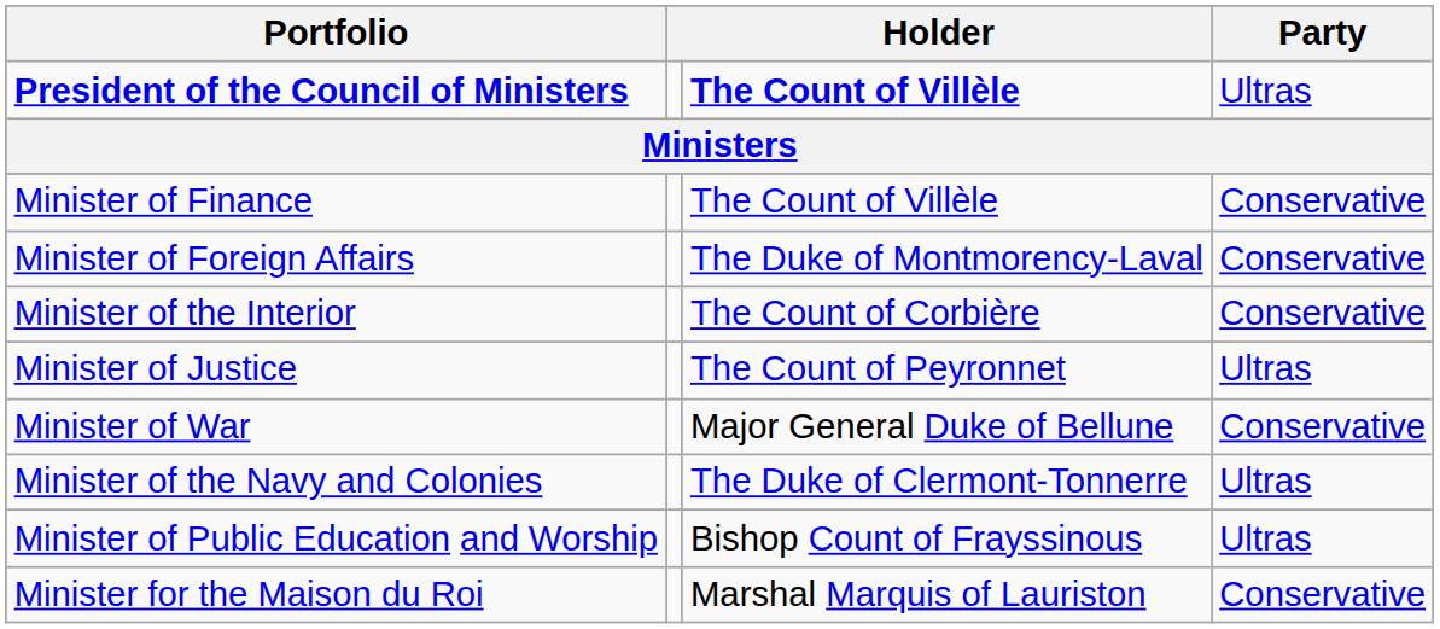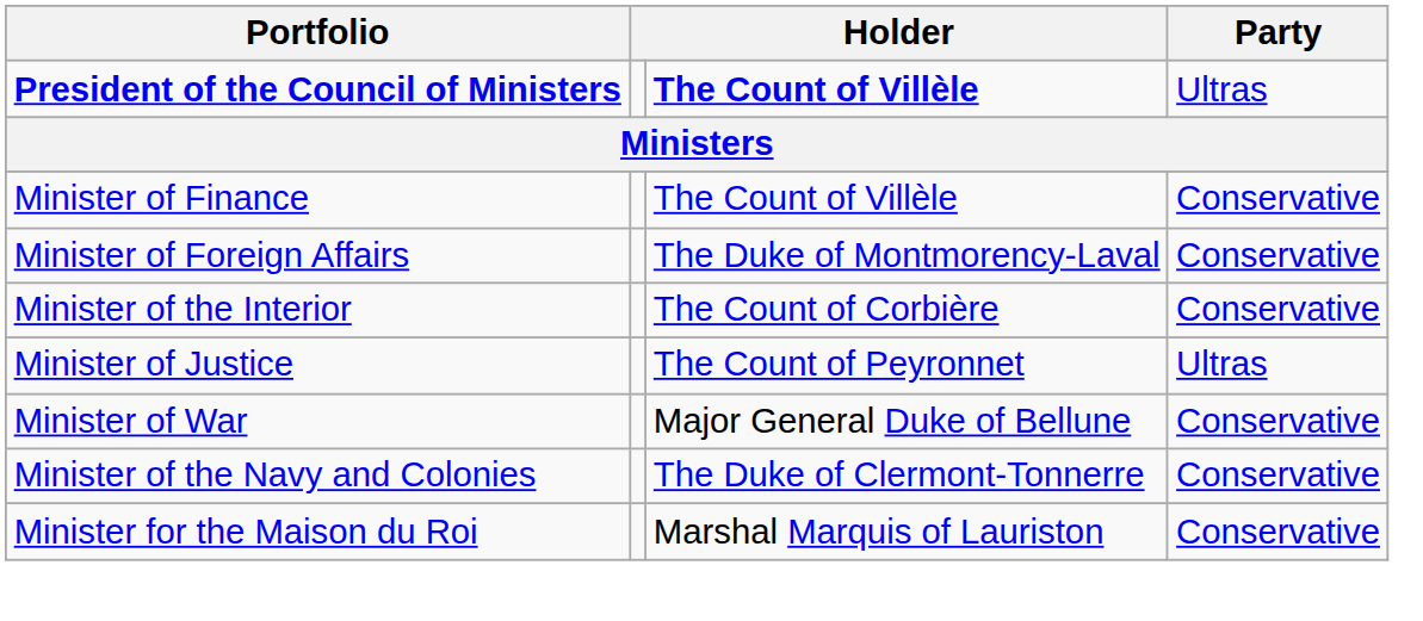Minister of the Navy and Colonies | Party: Ultras -> Conservative
- row: Minister of Public Education and Worship | Bishop Count of Frayssinous | Ultras
